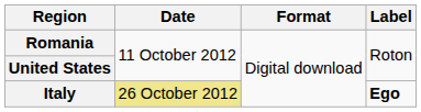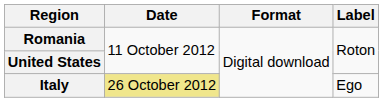Italy | Label: bold -> normal
